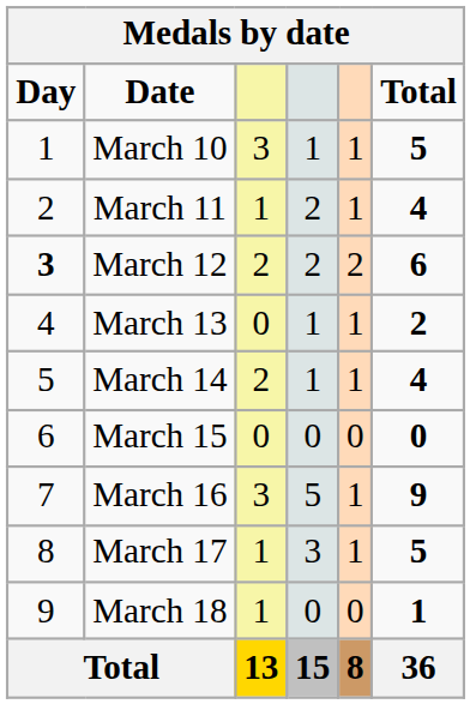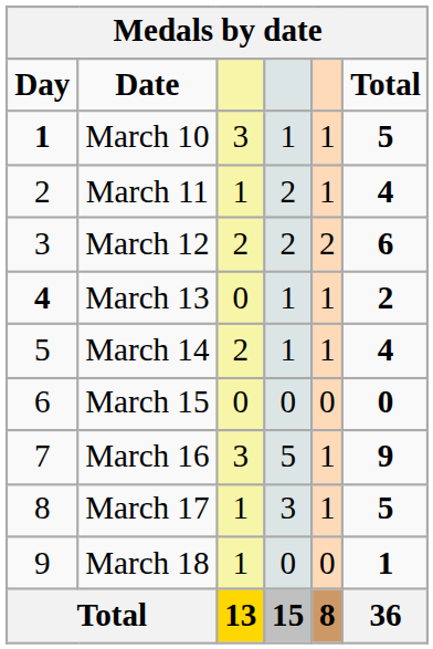March 10 | Day: normal -> bold
March 12 | Day: bold -> normal
March 13 | Day: normal -> bold
